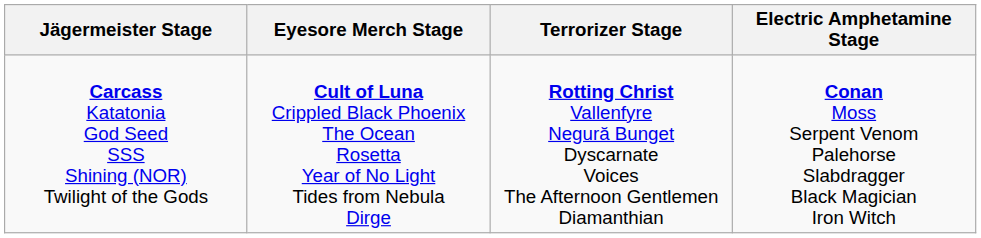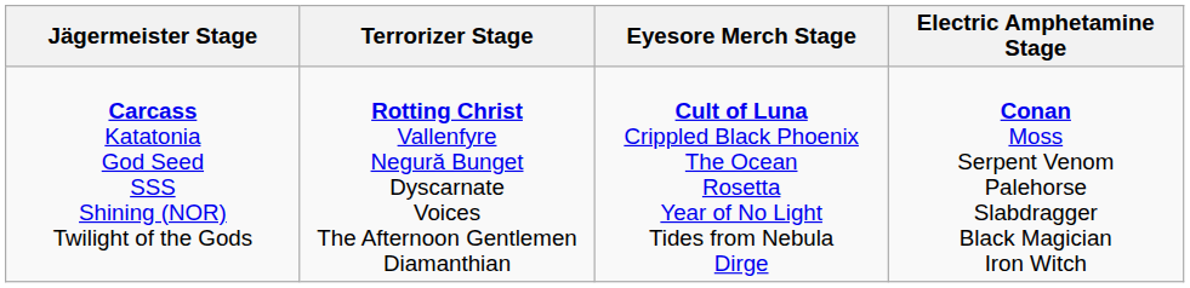columns swapped: Terrorizer Stage <-> Eyesore Merch Stage
